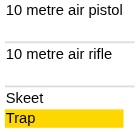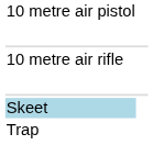Skeet | column 1: no background -> lightblue background
Trap | column 1: gold background -> no background
